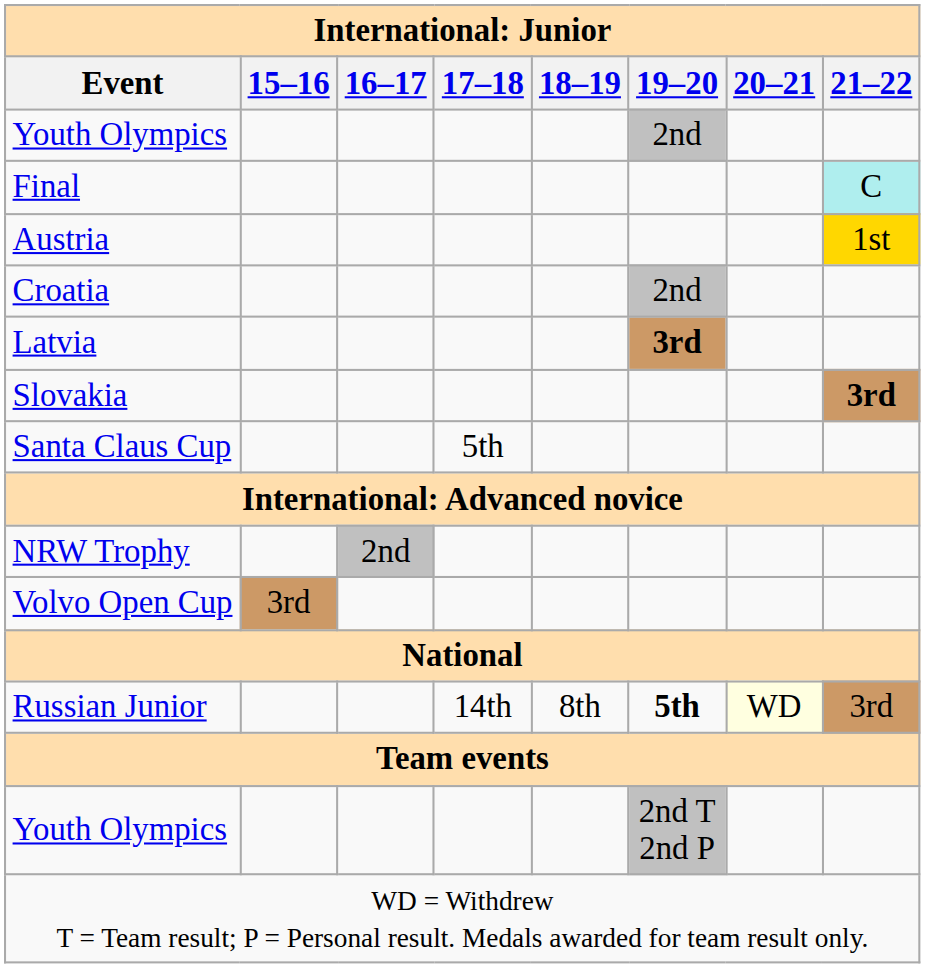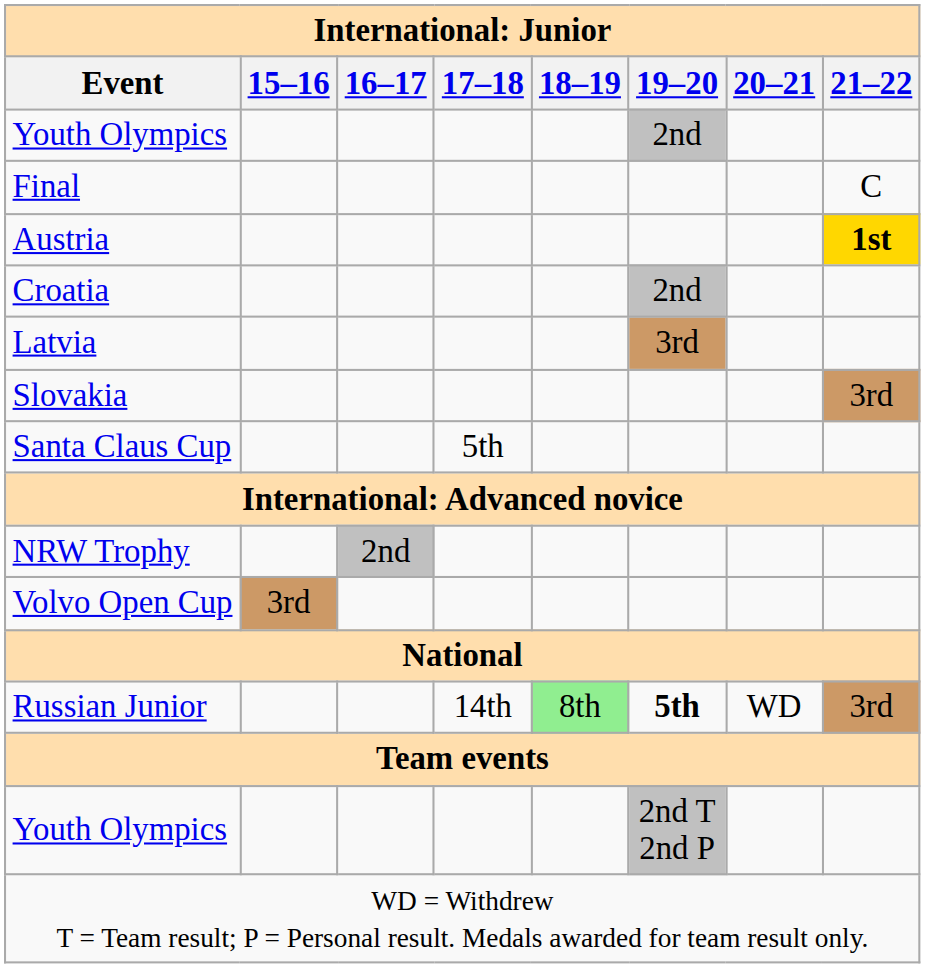Final | 21–22: paleturquoise background -> no background
Austria | 21–22: normal -> bold
Latvia | 19–20: bold -> normal
Slovakia | 21–22: bold -> normal
Russian Junior | 18–19: no background -> lightgreen background
Russian Junior | 20–21: lightyellow background -> no background
